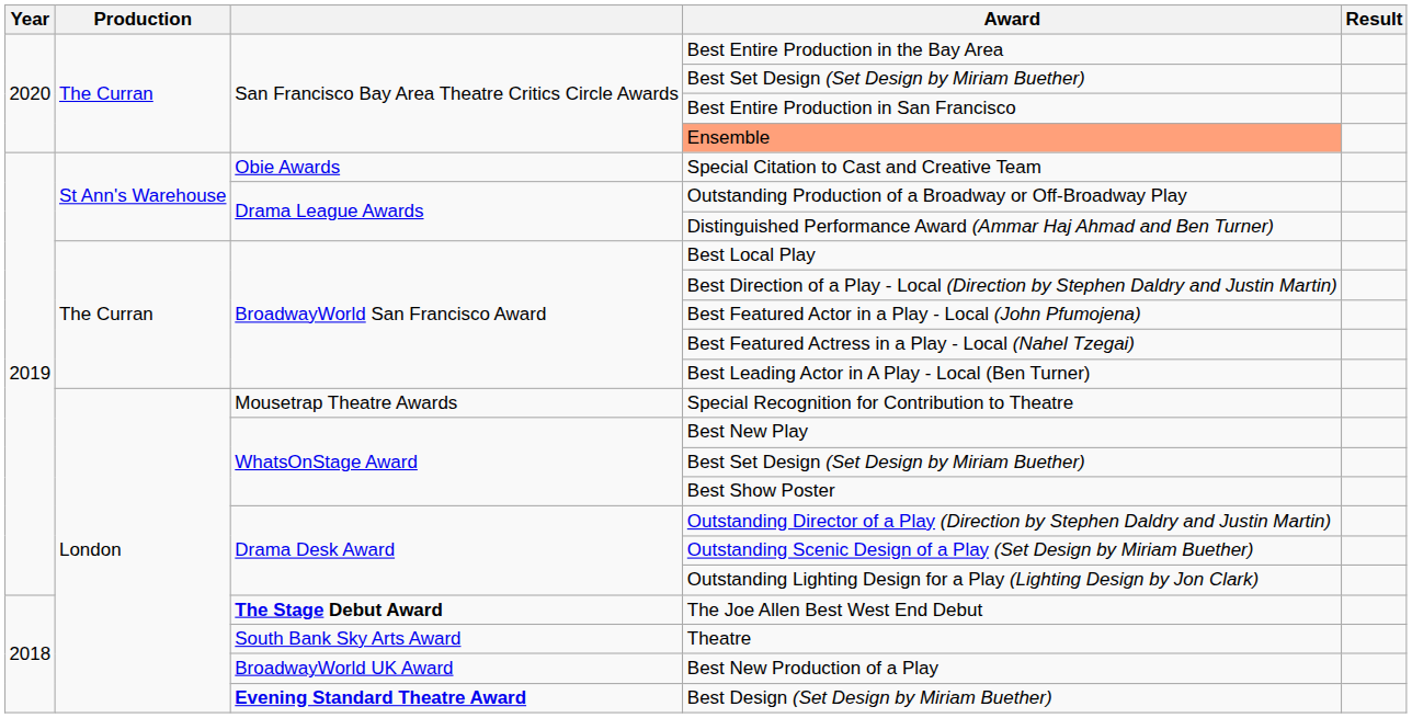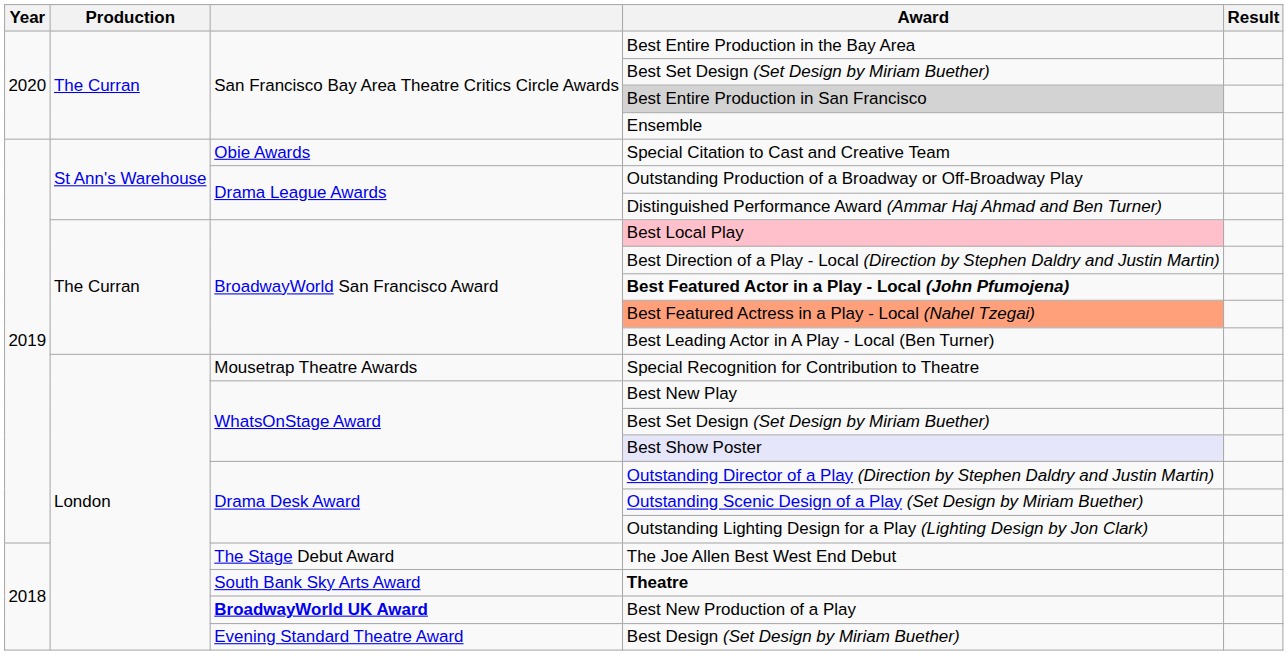Best Entire Production in San Francisco | Award: no background -> lightgrey background
Ensemble | Award: lightsalmon background -> no background
Best Local Play | Award: no background -> pink background
Best Featured Actor in a Play - Local (John Pfumojena) | Award: normal -> bold
Best Featured Actress in a Play - Local (Nahel Tzegai) | Award: no background -> lightsalmon background
Best Show Poster | Award: no background -> lavender background
The Joe Allen Best West End Debut | column 3: bold -> normal
Theatre | Award: normal -> bold
Best New Production of a Play | column 3: normal -> bold
Best Design (Set Design by Miriam Buether) | column 3: bold -> normal
